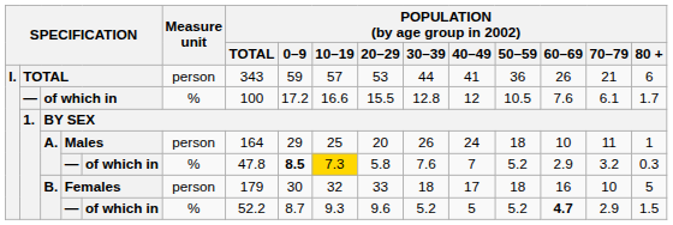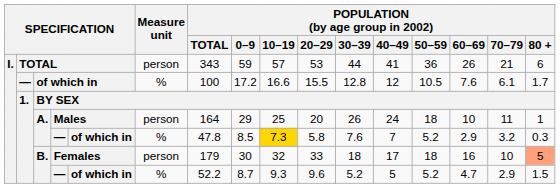A. / — | POPULATION (by age group in 2002) / 0–9: bold -> normal
Females | POPULATION (by age group in 2002) / 80 +: no background -> lightsalmon background
B. / — | POPULATION (by age group in 2002) / 60–69: bold -> normal
